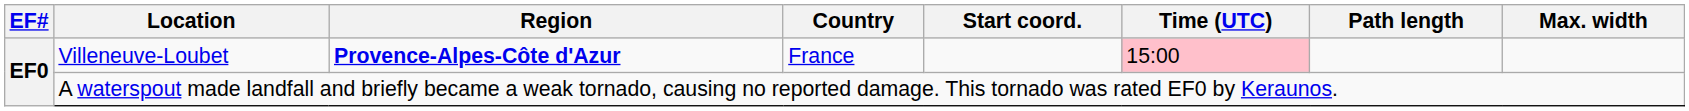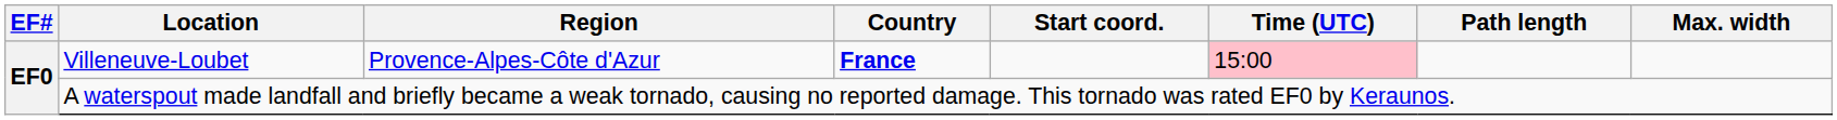Villeneuve-Loubet | Region: bold -> normal
Villeneuve-Loubet | Country: normal -> bold
